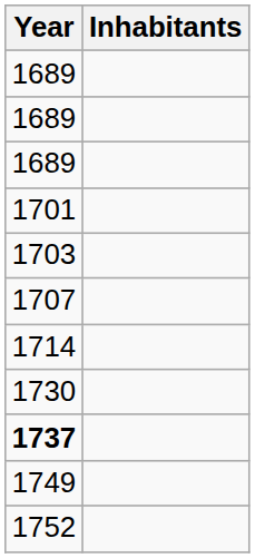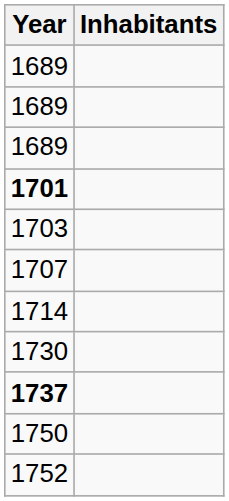row 5 | Year: normal -> bold
row 11 | Year: 1749 -> 1750
